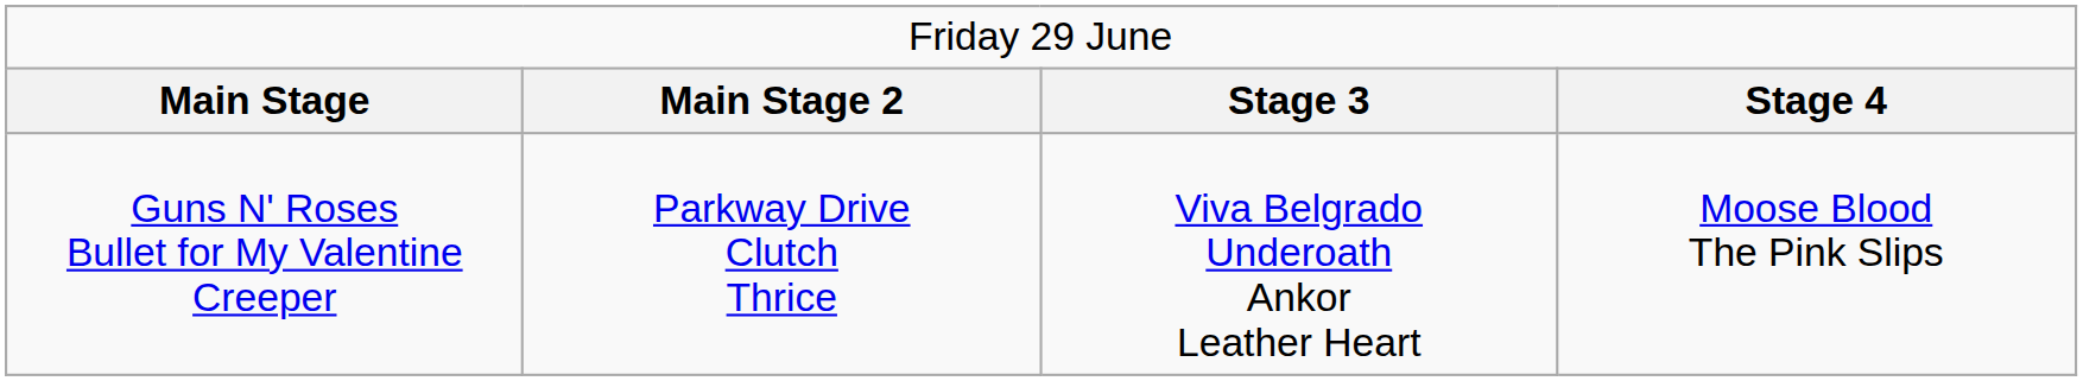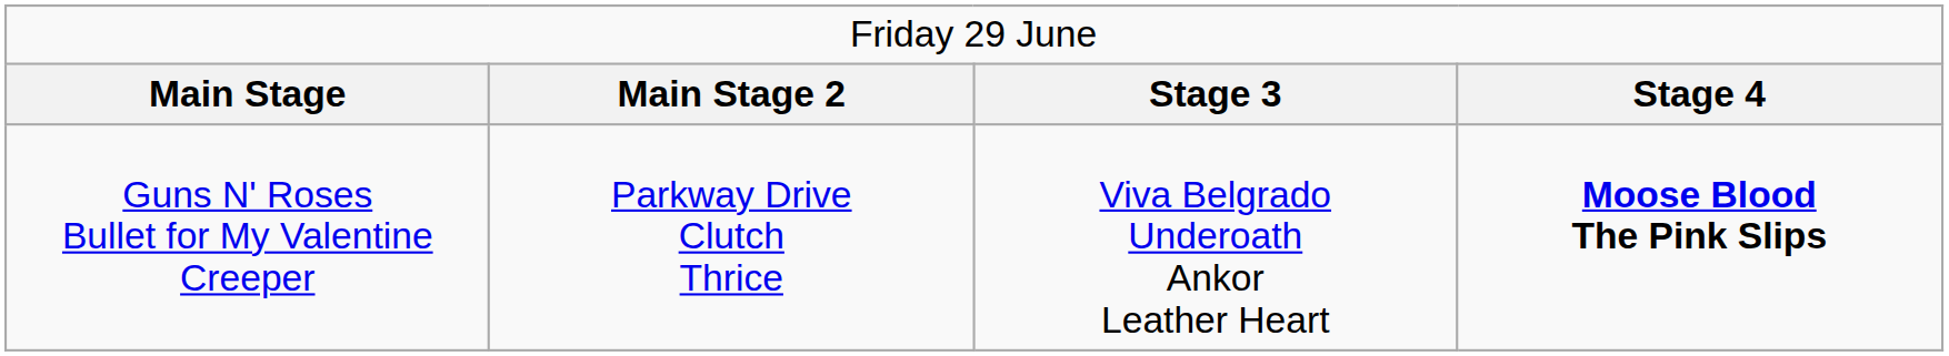Guns N' Roses Bullet for My Valentine Creeper | column 4: normal -> bold
